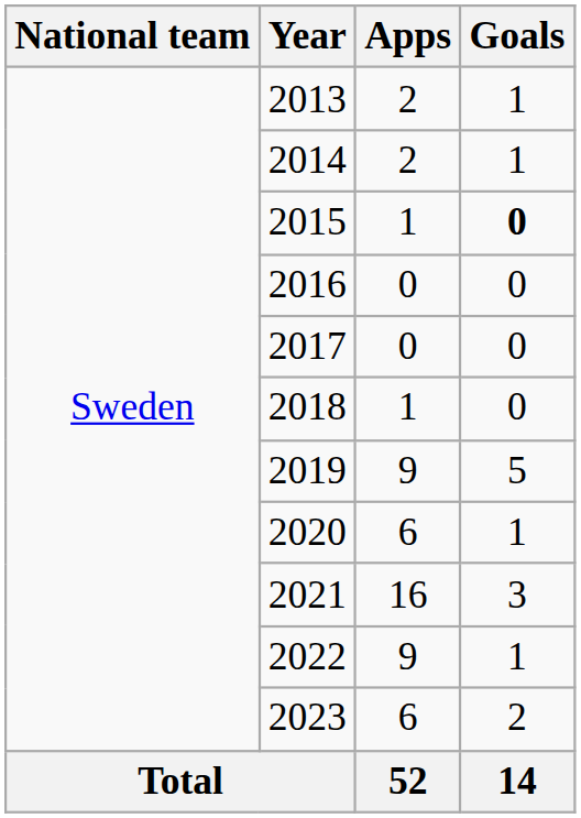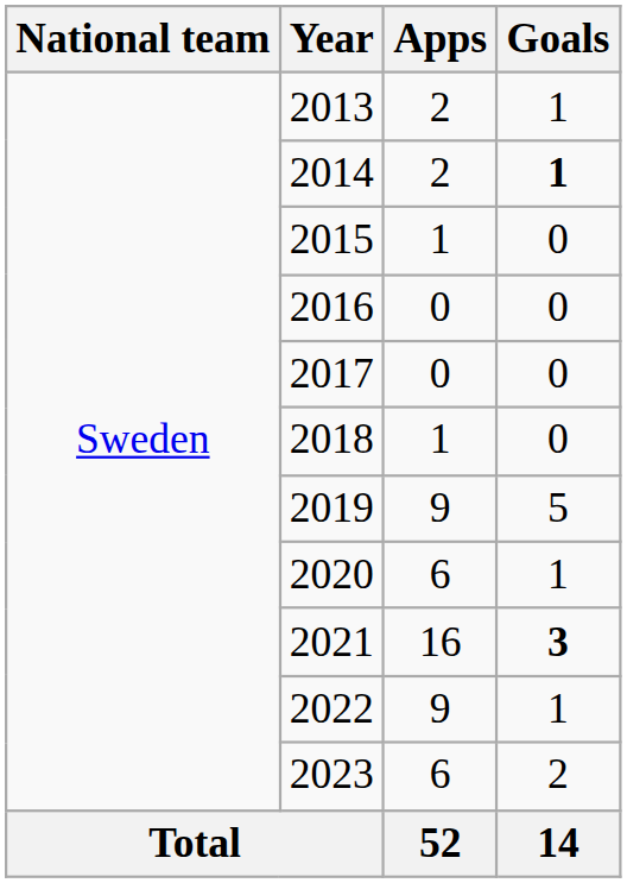2014 | Goals: normal -> bold
2015 | Goals: bold -> normal
2021 | Goals: normal -> bold
